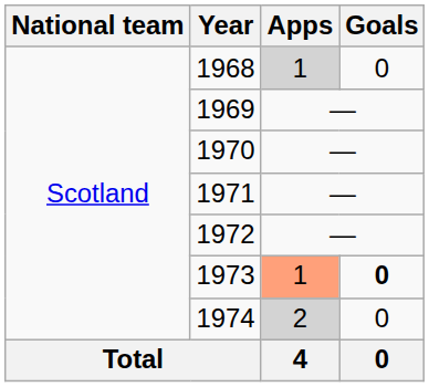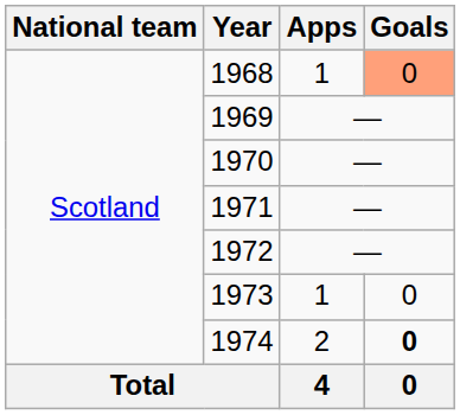1968 | Apps: lightgrey background -> no background
1968 | Goals: no background -> lightsalmon background
1973 | Apps: lightsalmon background -> no background
1973 | Goals: bold -> normal
1974 | Apps: lightgrey background -> no background
1974 | Goals: normal -> bold
